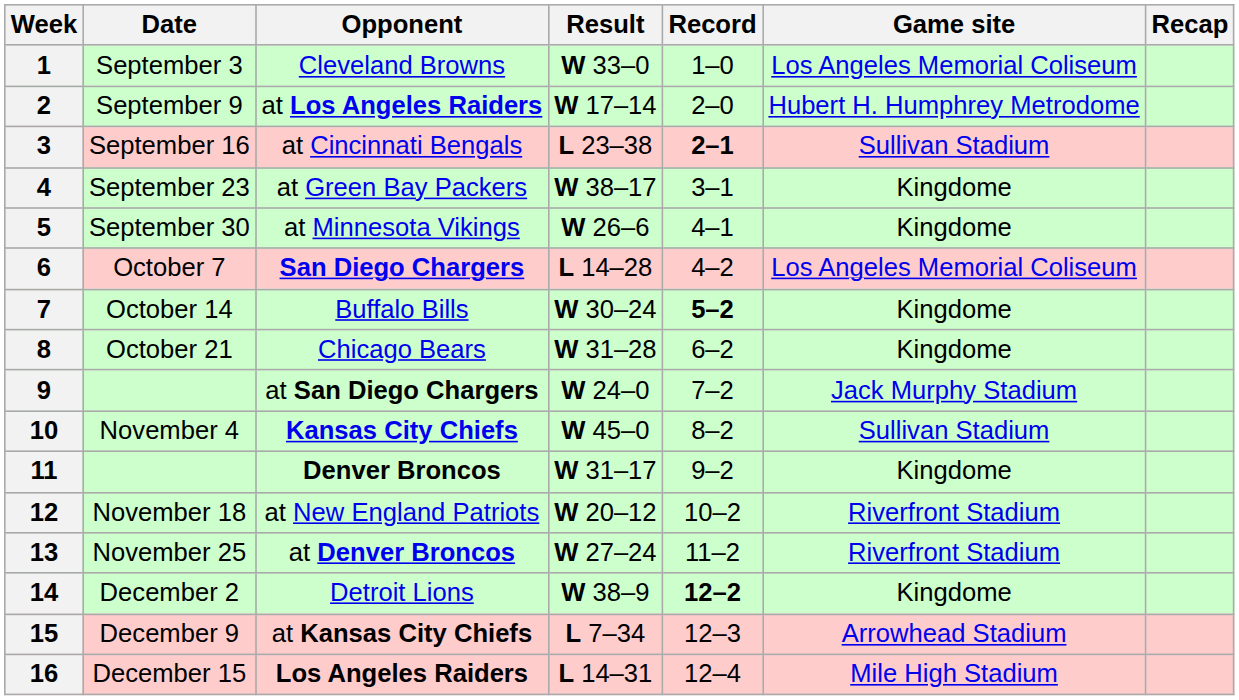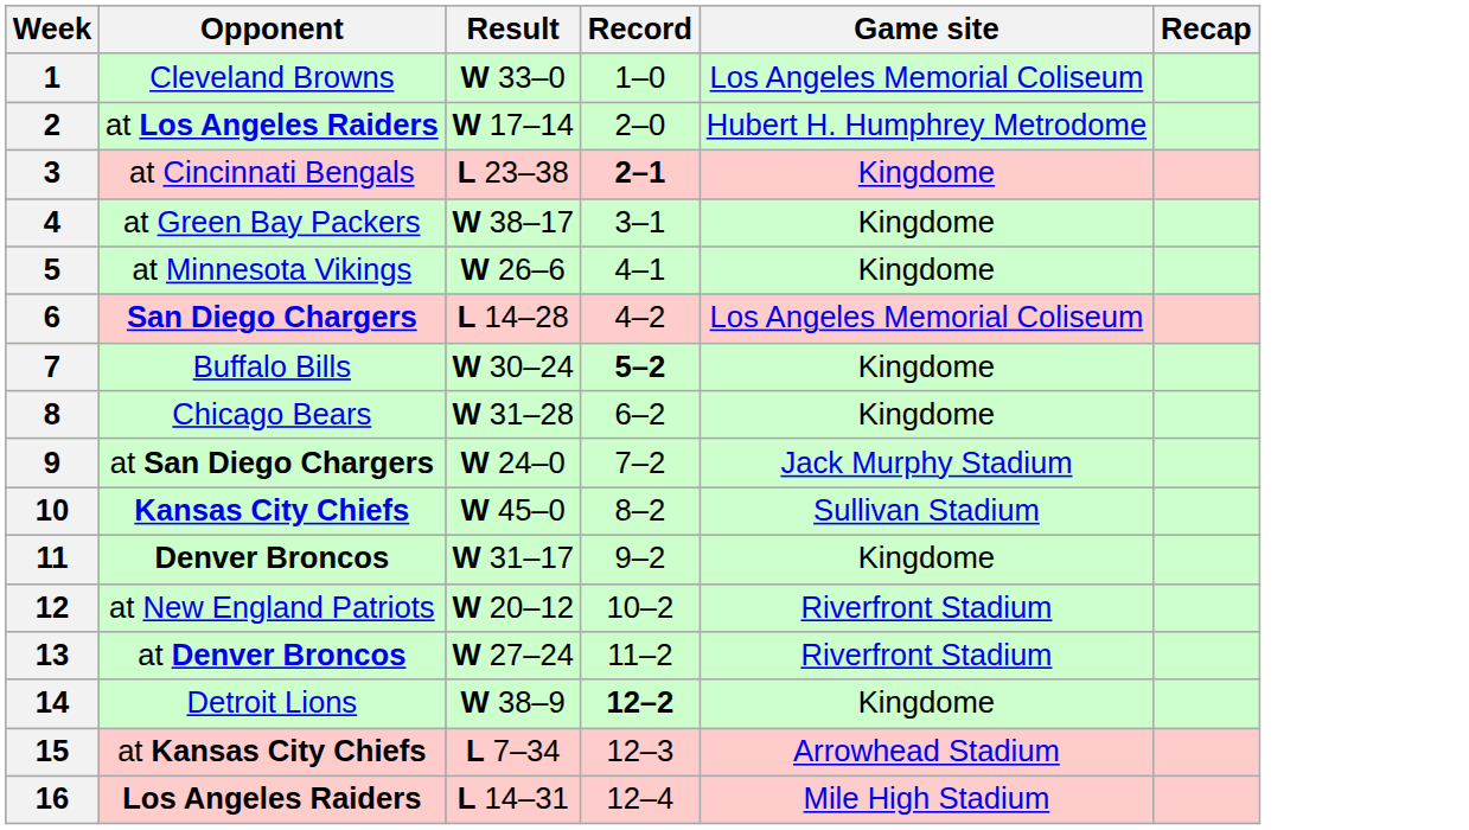- column: Date | September 3 | September 9 | September 16 | September 23 | September 30 | October 7 | October 14 | October 21 | November 4 | November 18 | November 25 | December 2 | December 9 | December 15
3 | Game site: Sullivan Stadium -> Kingdome
